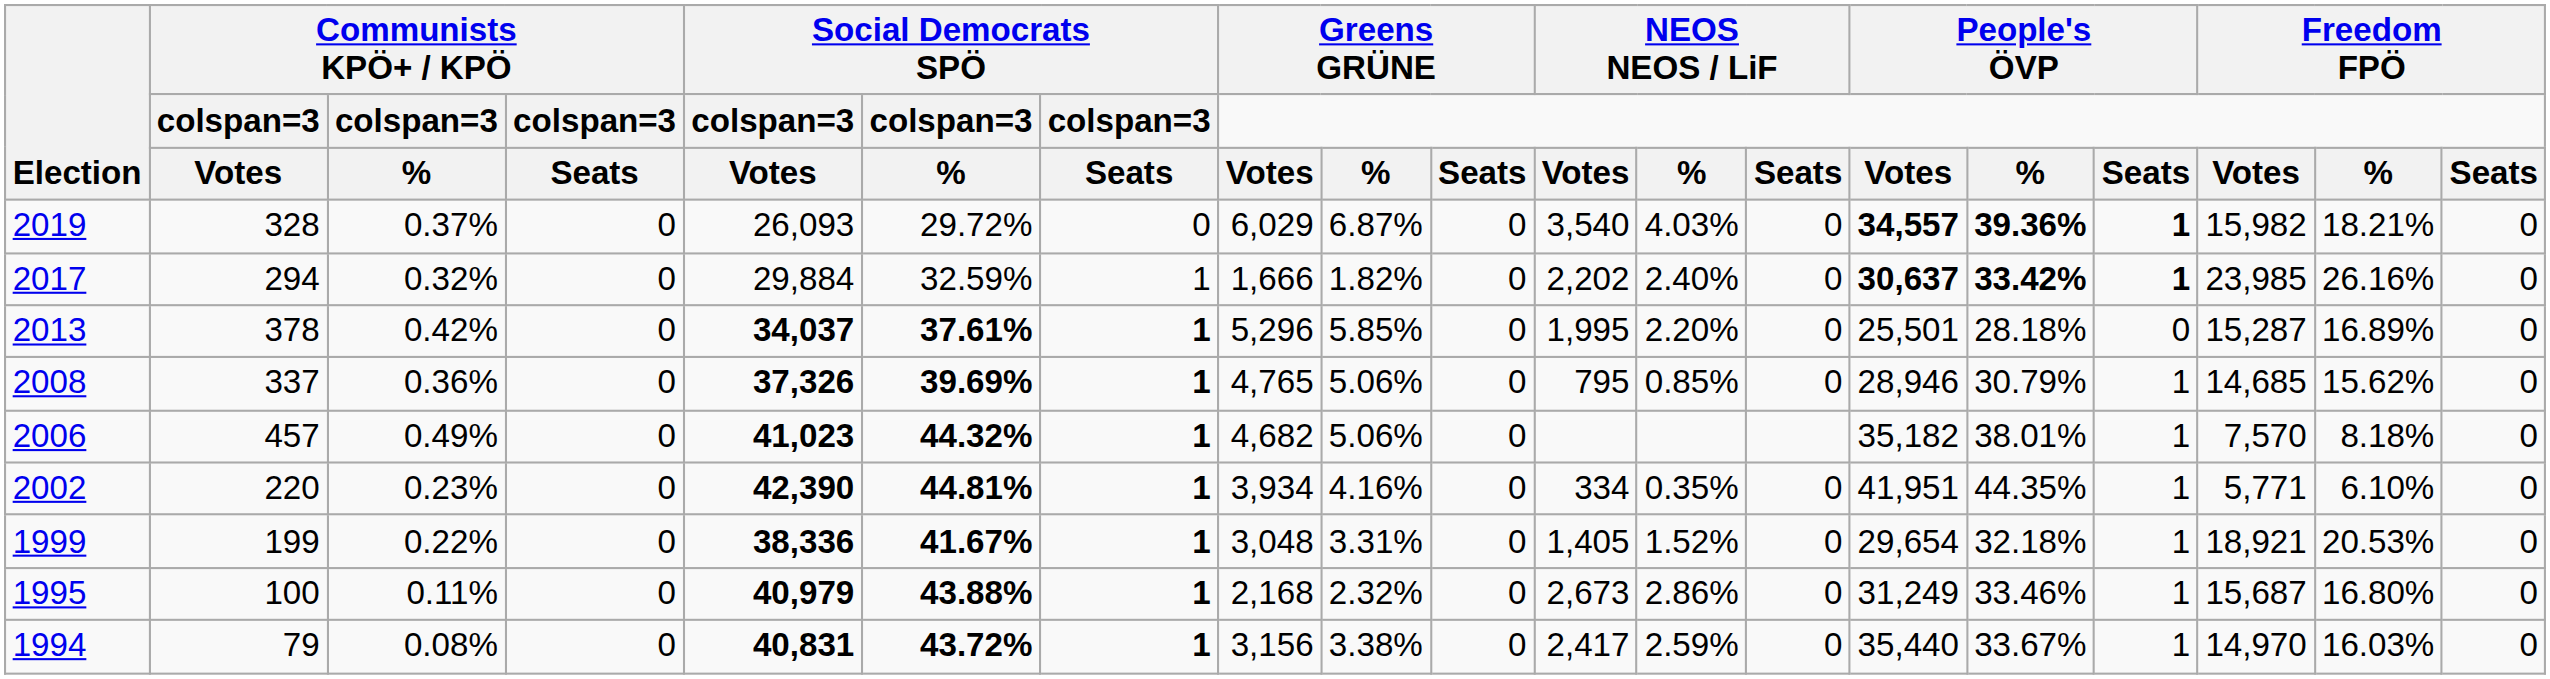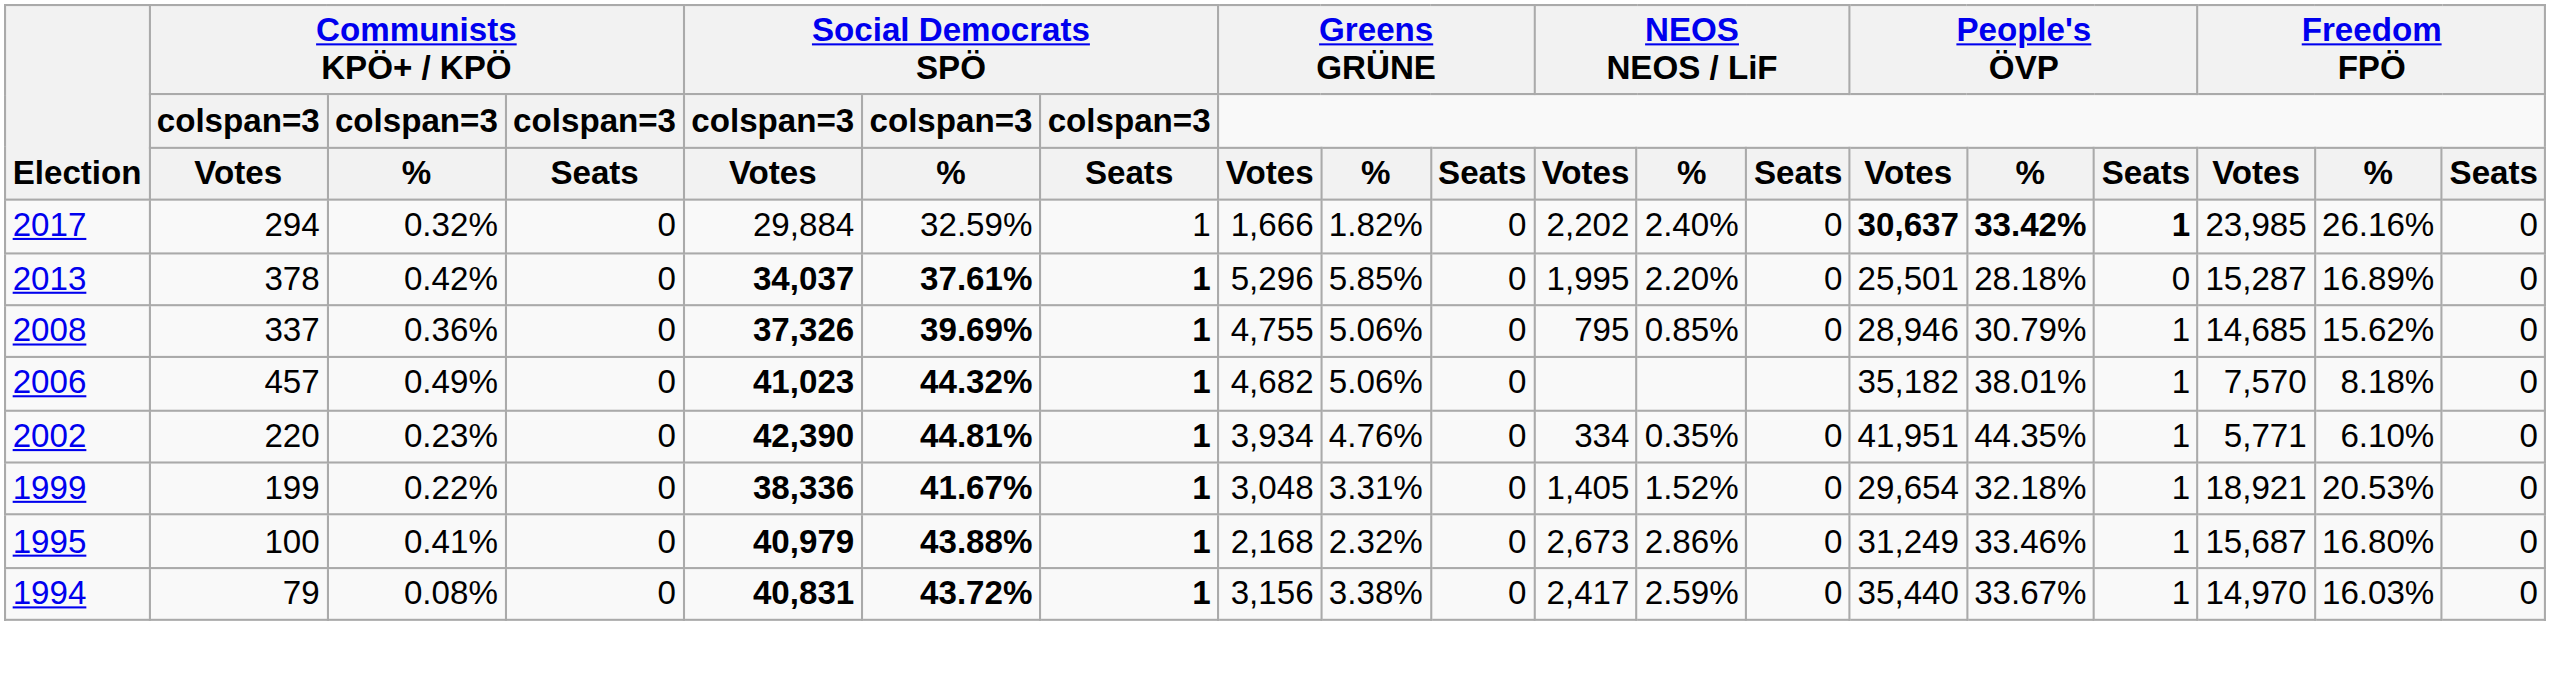- row: 2019 | 328 | 0.37% | 0 | 26,093 | 29.72% | 0 | 6,029 | 6.87% | 0 | 3,540 | 4.03% | 0 | 34,557 | 39.36% | 1 | 15,982 | 18.21% | 0
2008 | Greens GRÜNE / Votes: 4,765 -> 4,755
2002 | Greens GRÜNE / %: 4.16% -> 4.76%
1995 | Communists KPÖ+ / KPÖ / colspan=3 / %: 0.11% -> 0.41%
